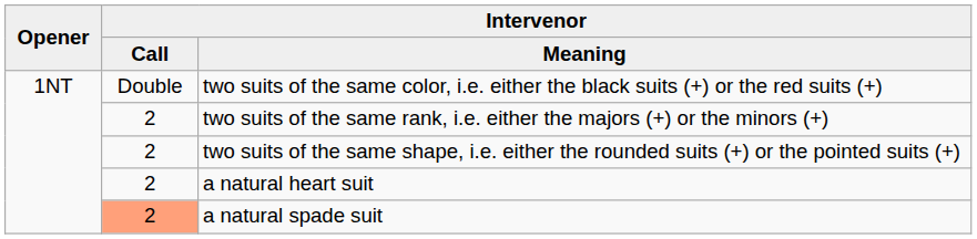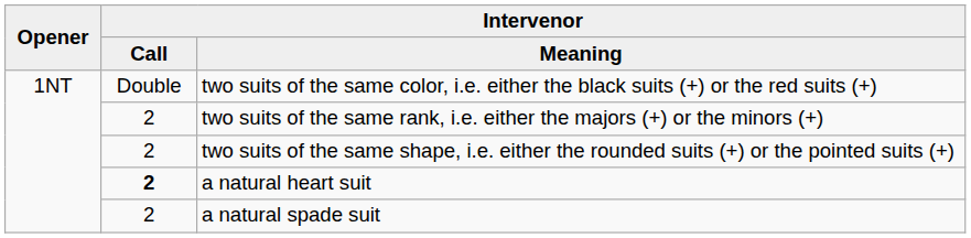a natural heart suit | column 2: normal -> bold
a natural spade suit | column 2: lightsalmon background -> no background
